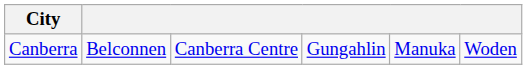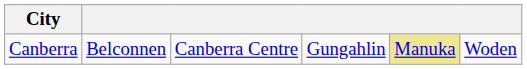Canberra | column 5: no background -> khaki background
